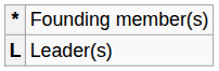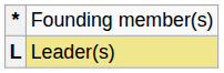L | column 2: no background -> khaki background
